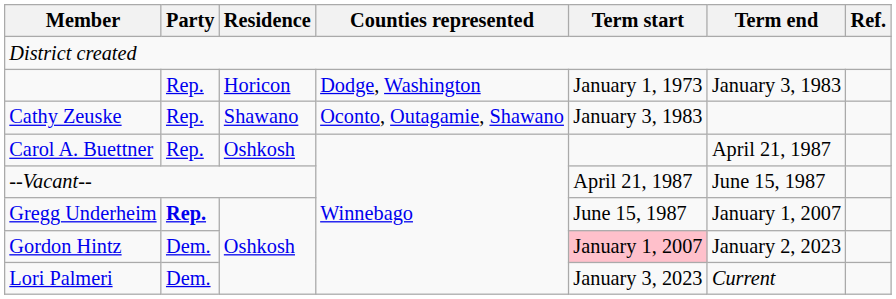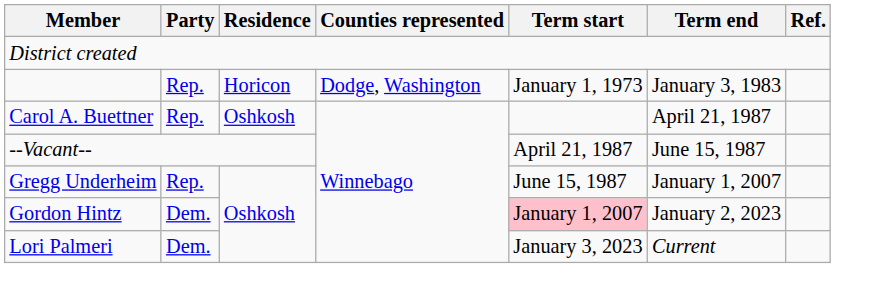- row: Cathy Zeuske | Rep. | Shawano | Oconto, Outagamie, Shawano | January 3, 1983
Gregg Underheim | Party: bold -> normal
